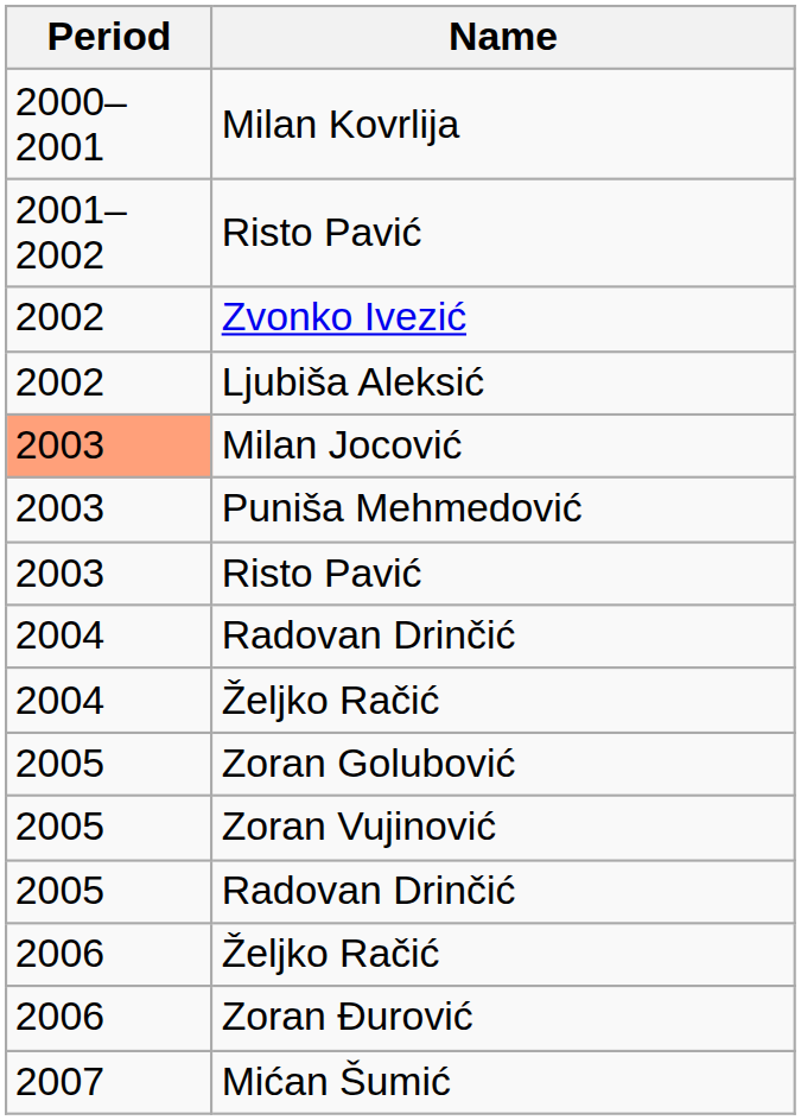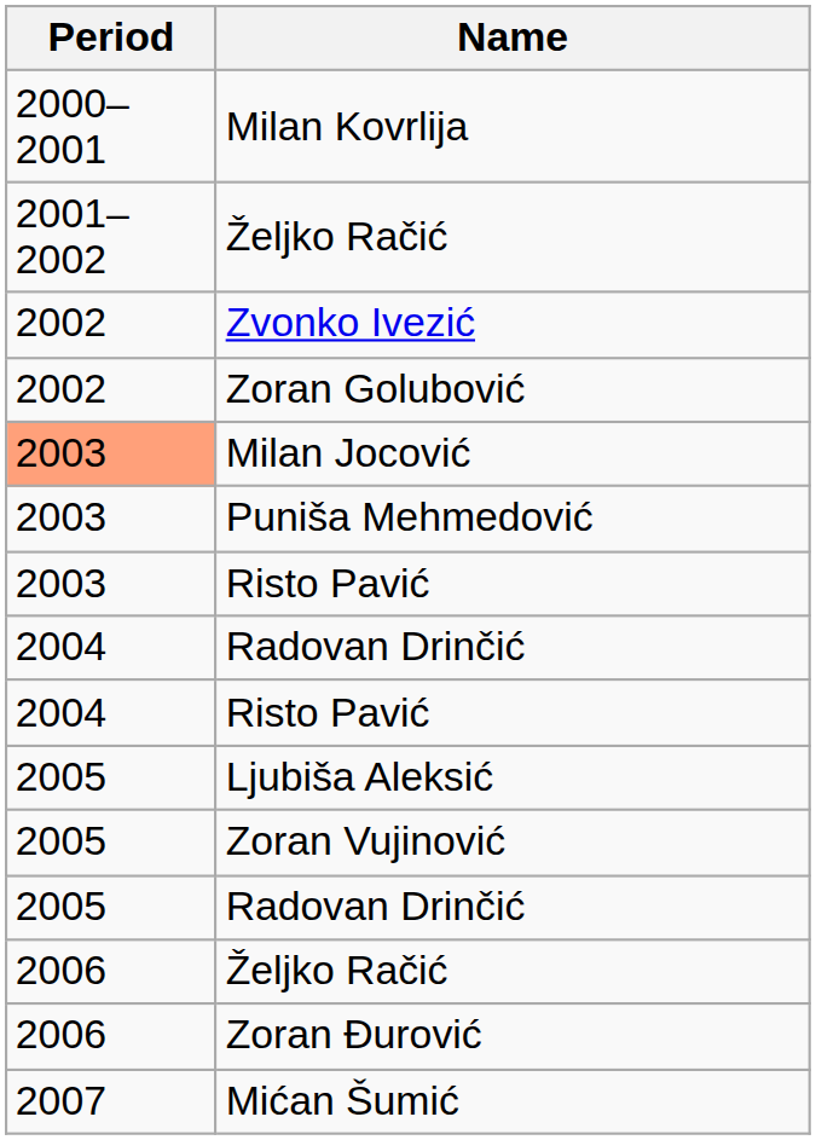row 3 | Name: Risto Pavić -> Željko Račić
row 5 | Name: Ljubiša Aleksić -> Zoran Golubović
row 10 | Name: Željko Račić -> Risto Pavić
row 11 | Name: Zoran Golubović -> Ljubiša Aleksić
